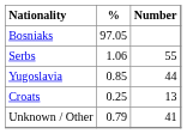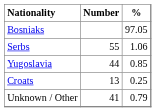columns swapped: Number <-> %
